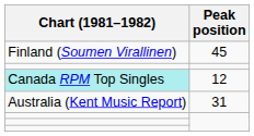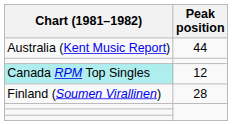row 2 | Chart (1981–1982): Finland (Soumen Virallinen) -> Australia (Kent Music Report)
row 2 | Peak position: 45 -> 44
row 5 | Chart (1981–1982): Australia (Kent Music Report) -> Finland (Soumen Virallinen)
row 5 | Peak position: 31 -> 28
